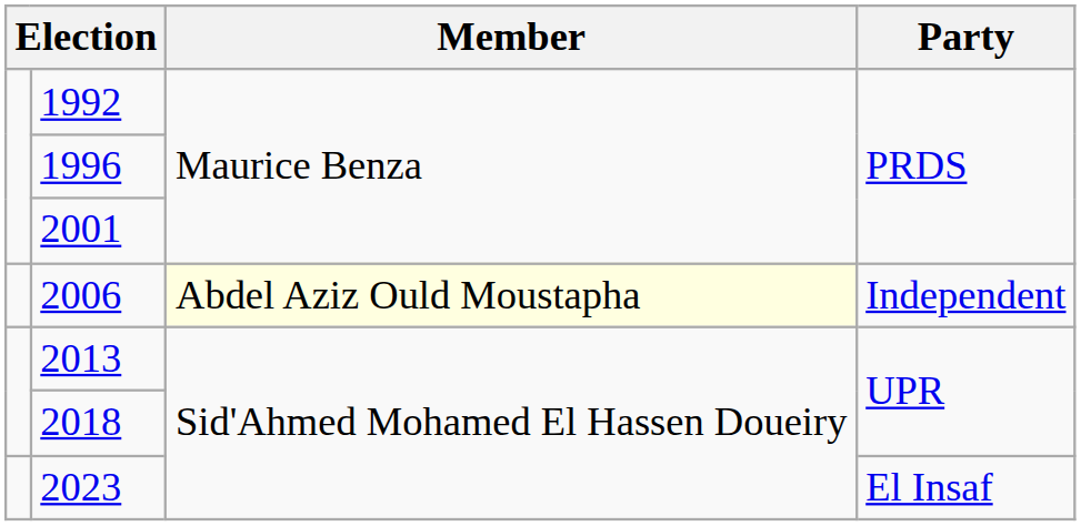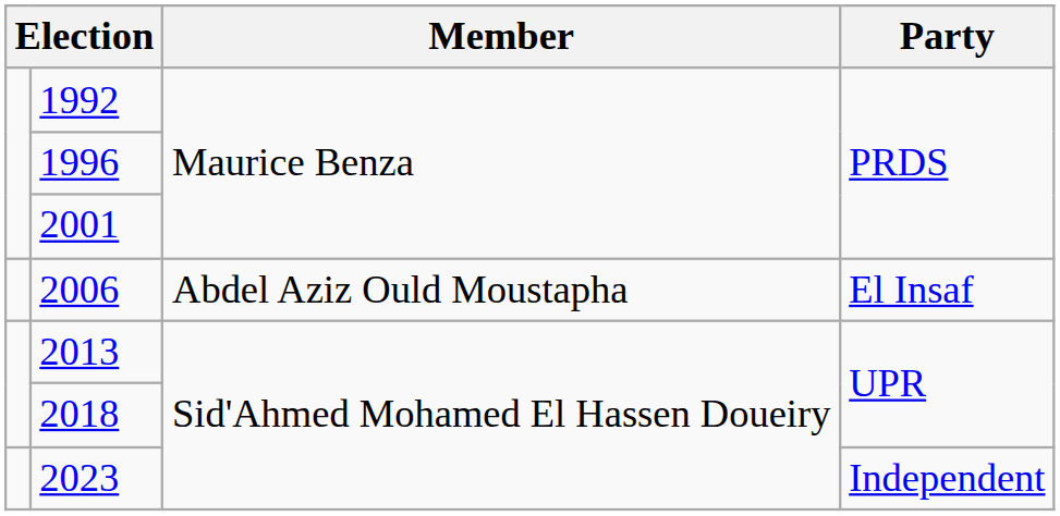2006 | Member: lightyellow background -> no background
2006 | Party: Independent -> El Insaf
2023 | Party: El Insaf -> Independent
